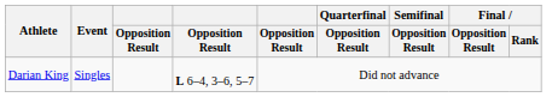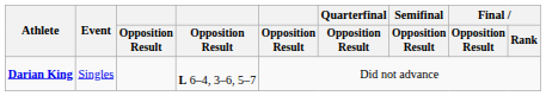Darian King | Athlete: normal -> bold
